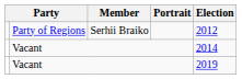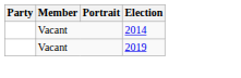- row: Party of Regions | Serhii Braiko | 2012
